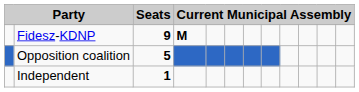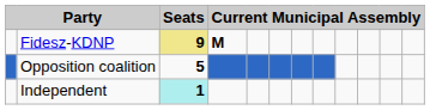Fidesz-KDNP | Seats: no background -> khaki background
Independent | Seats: no background -> paleturquoise background
